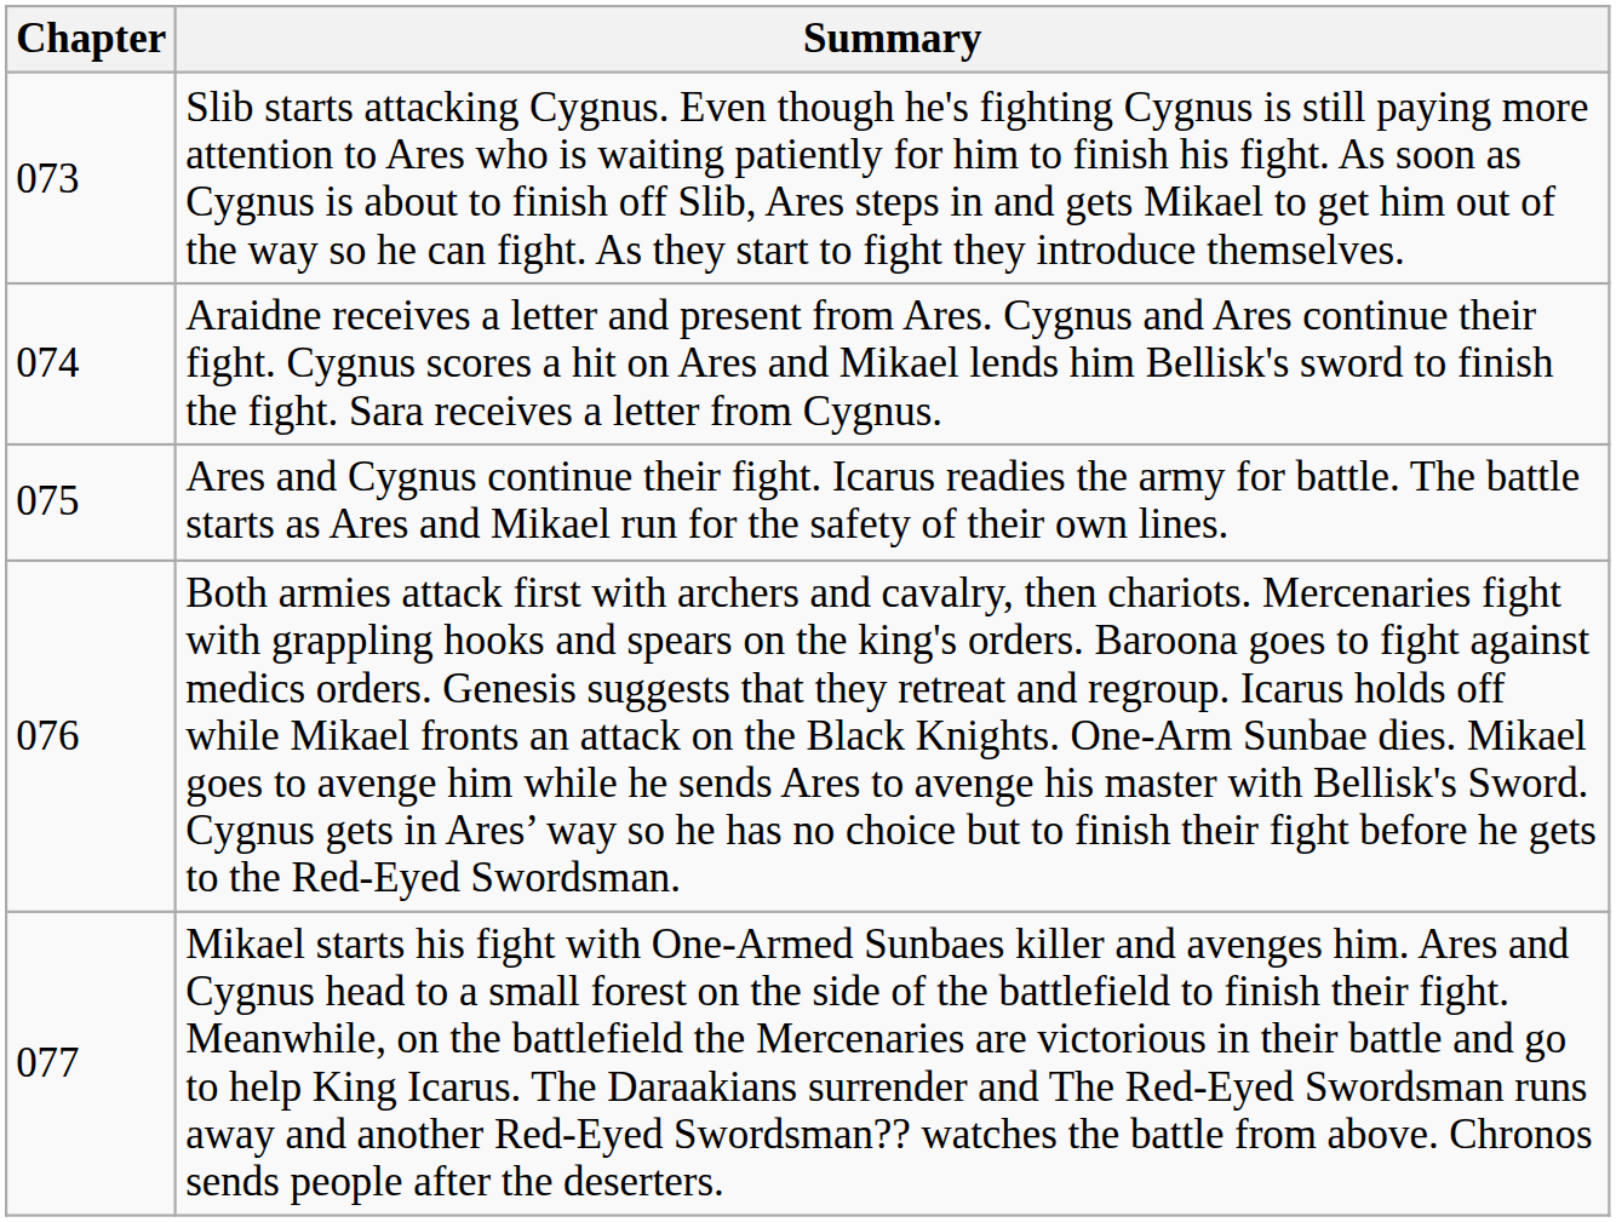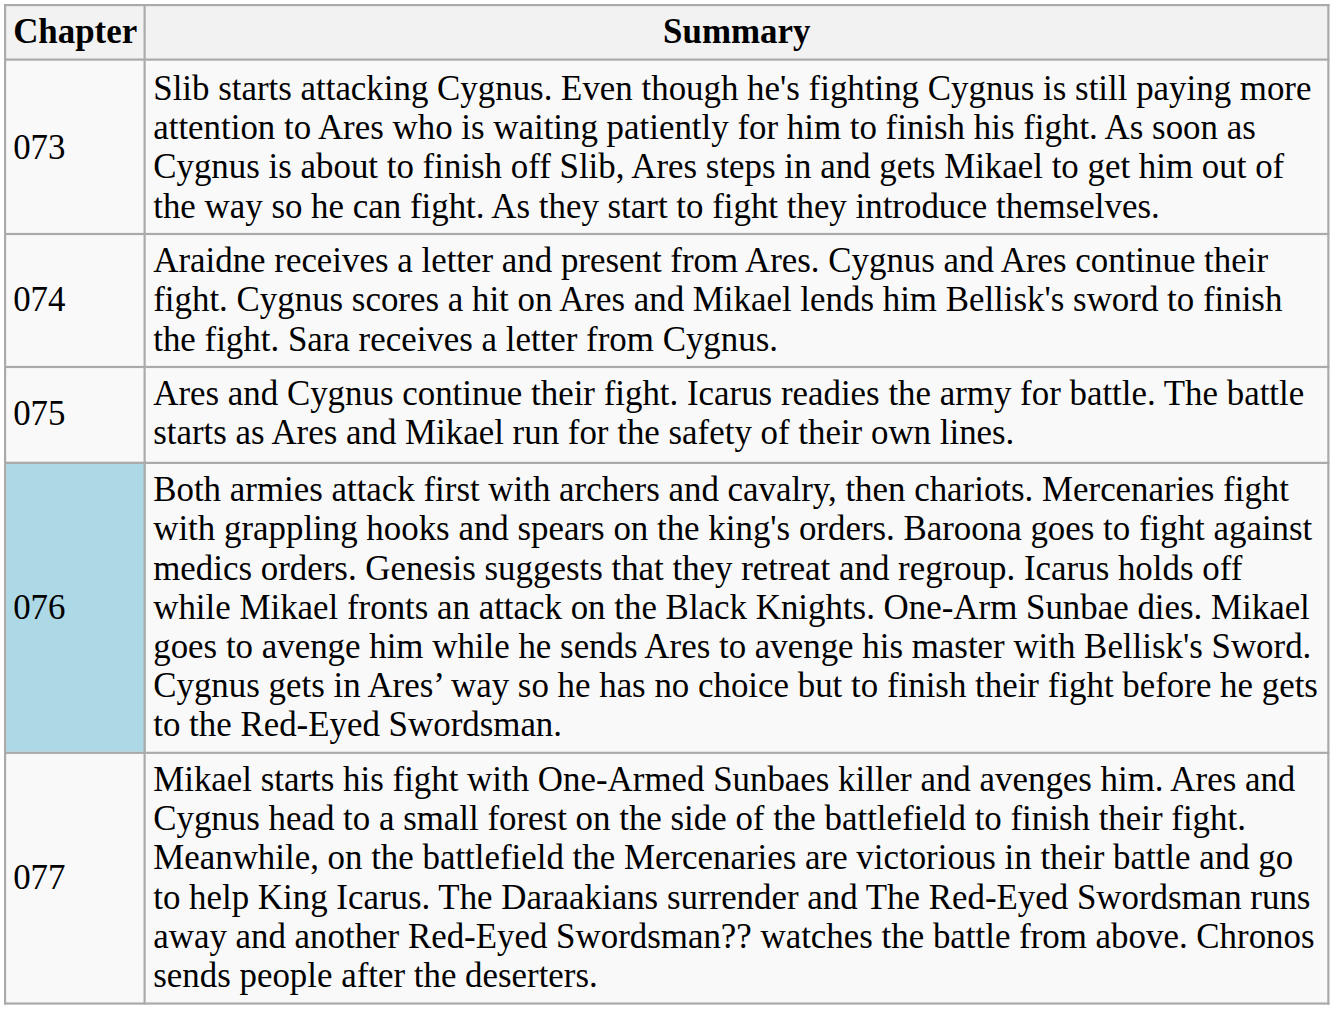row 5 | Chapter: no background -> lightblue background
